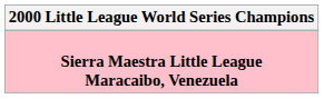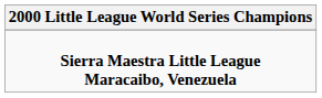row 2 | column 1: pink background -> no background
